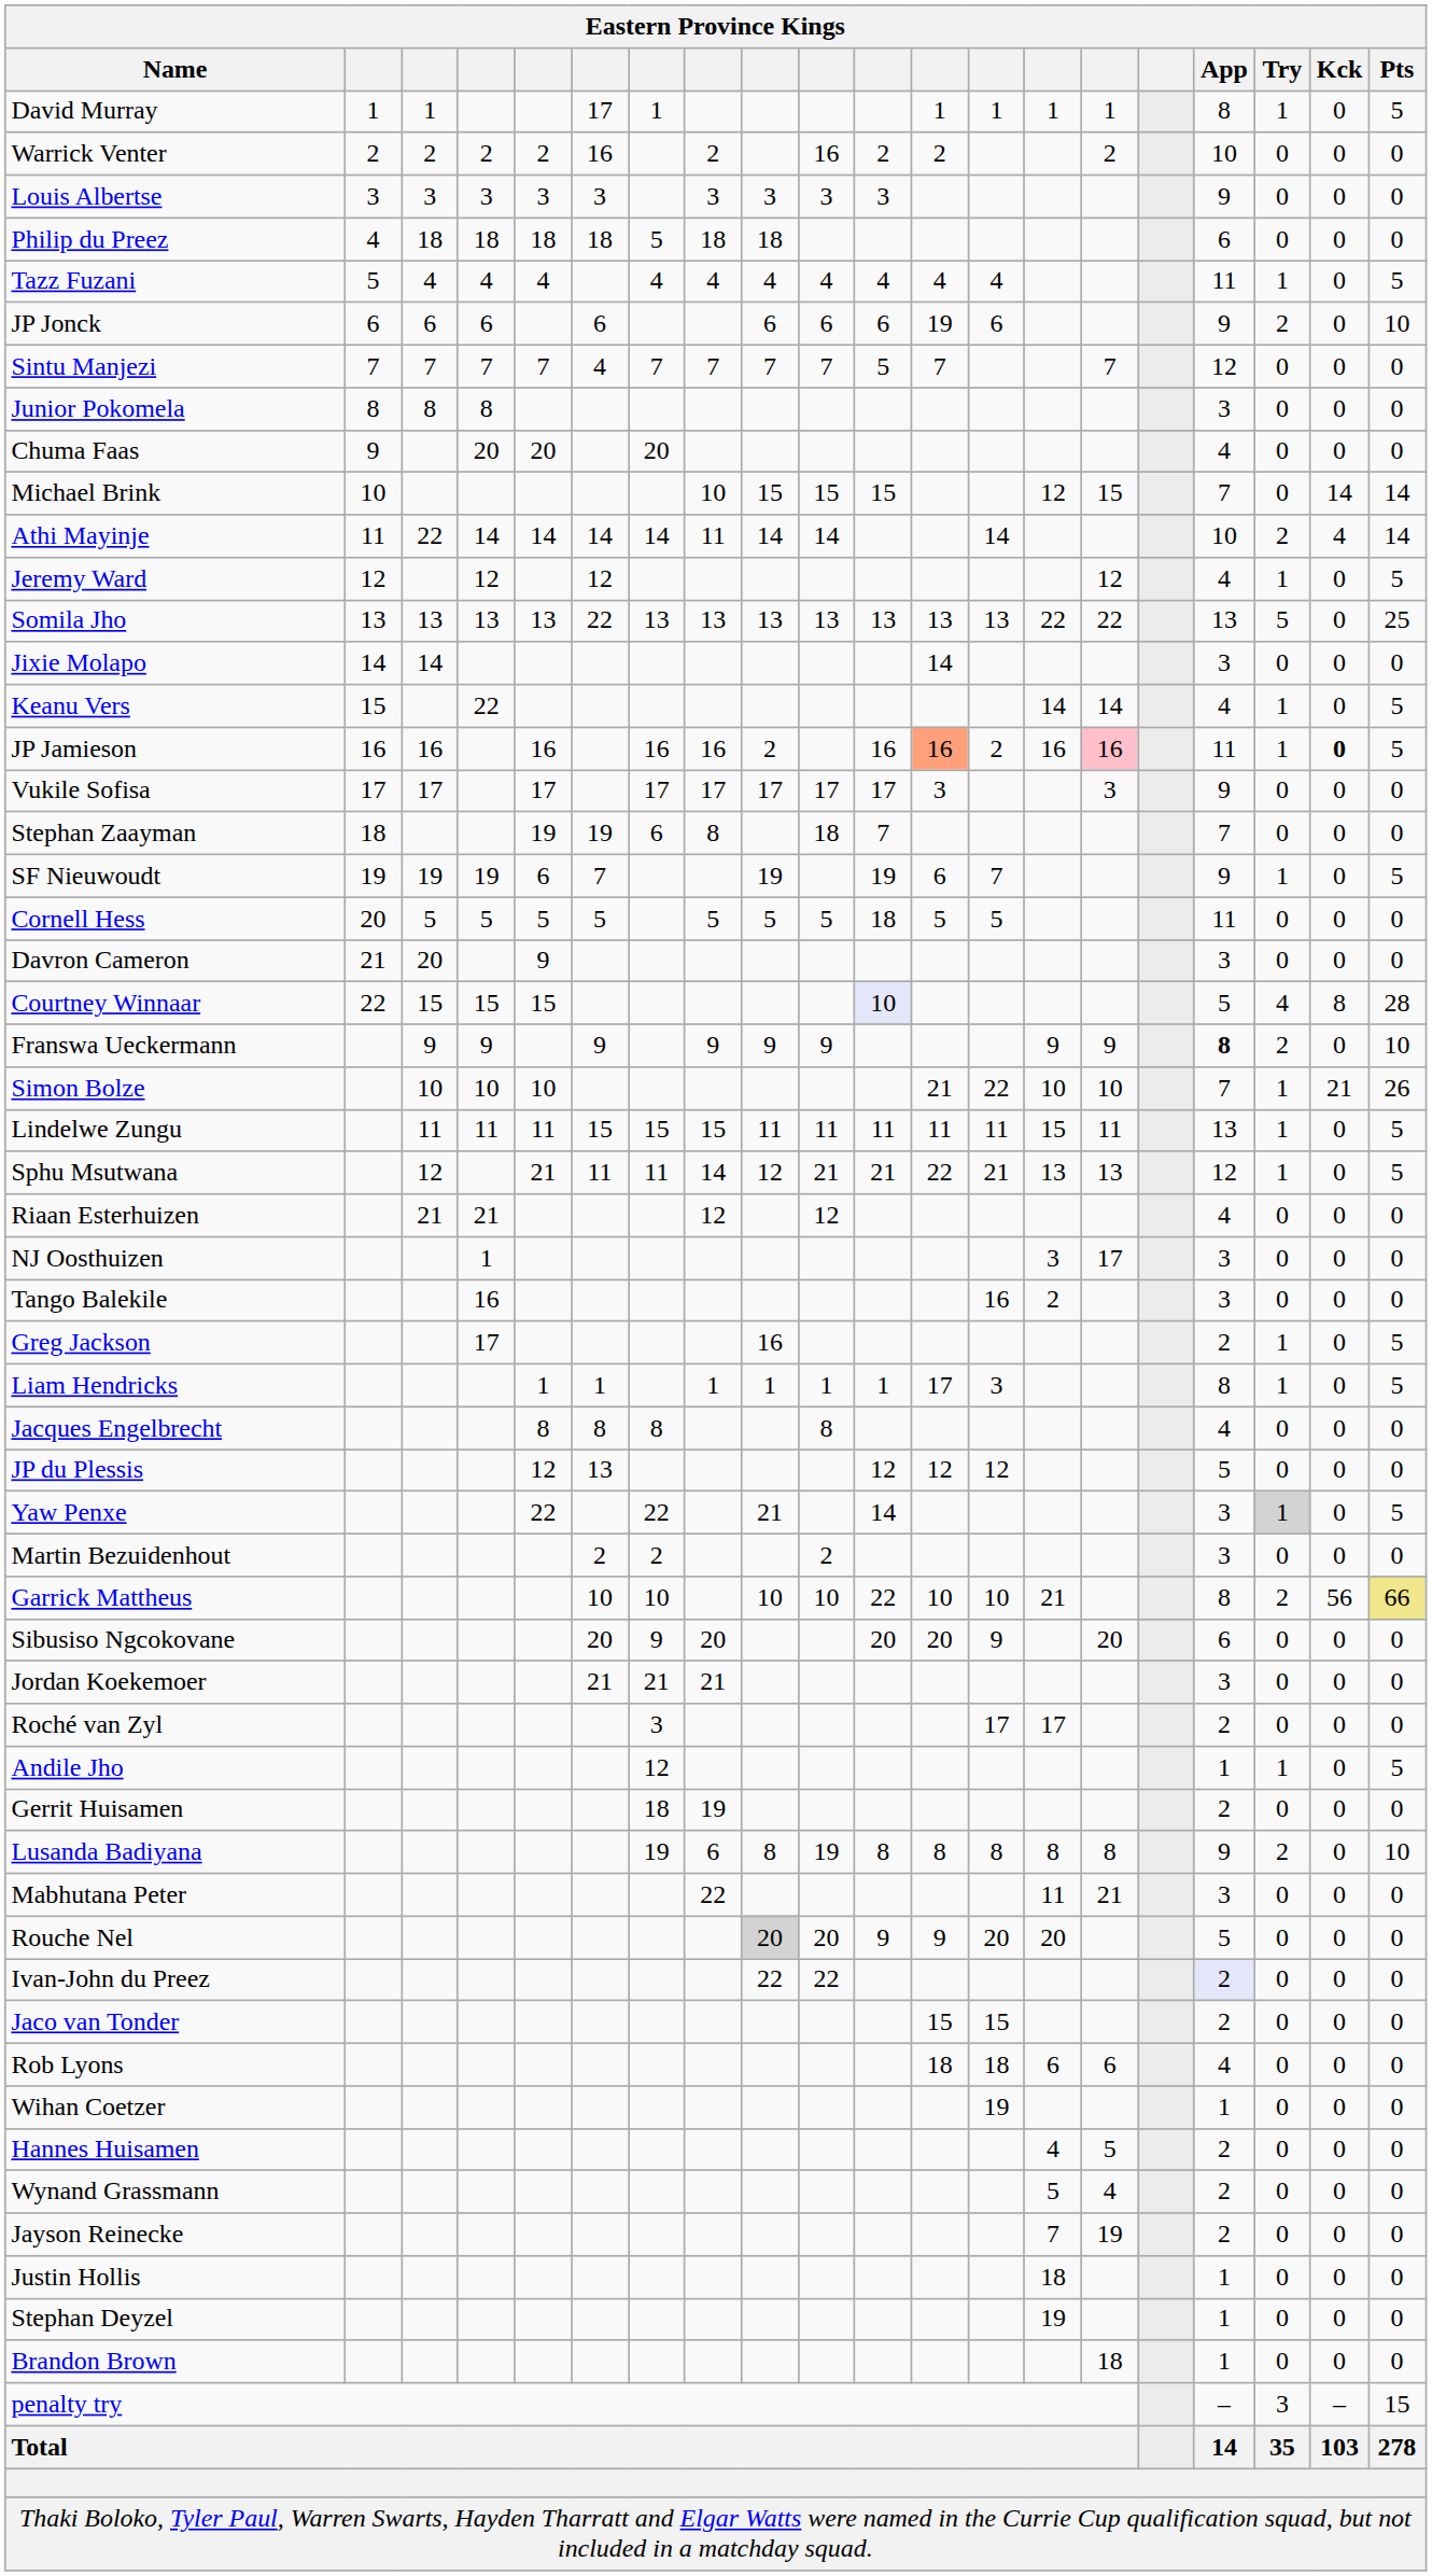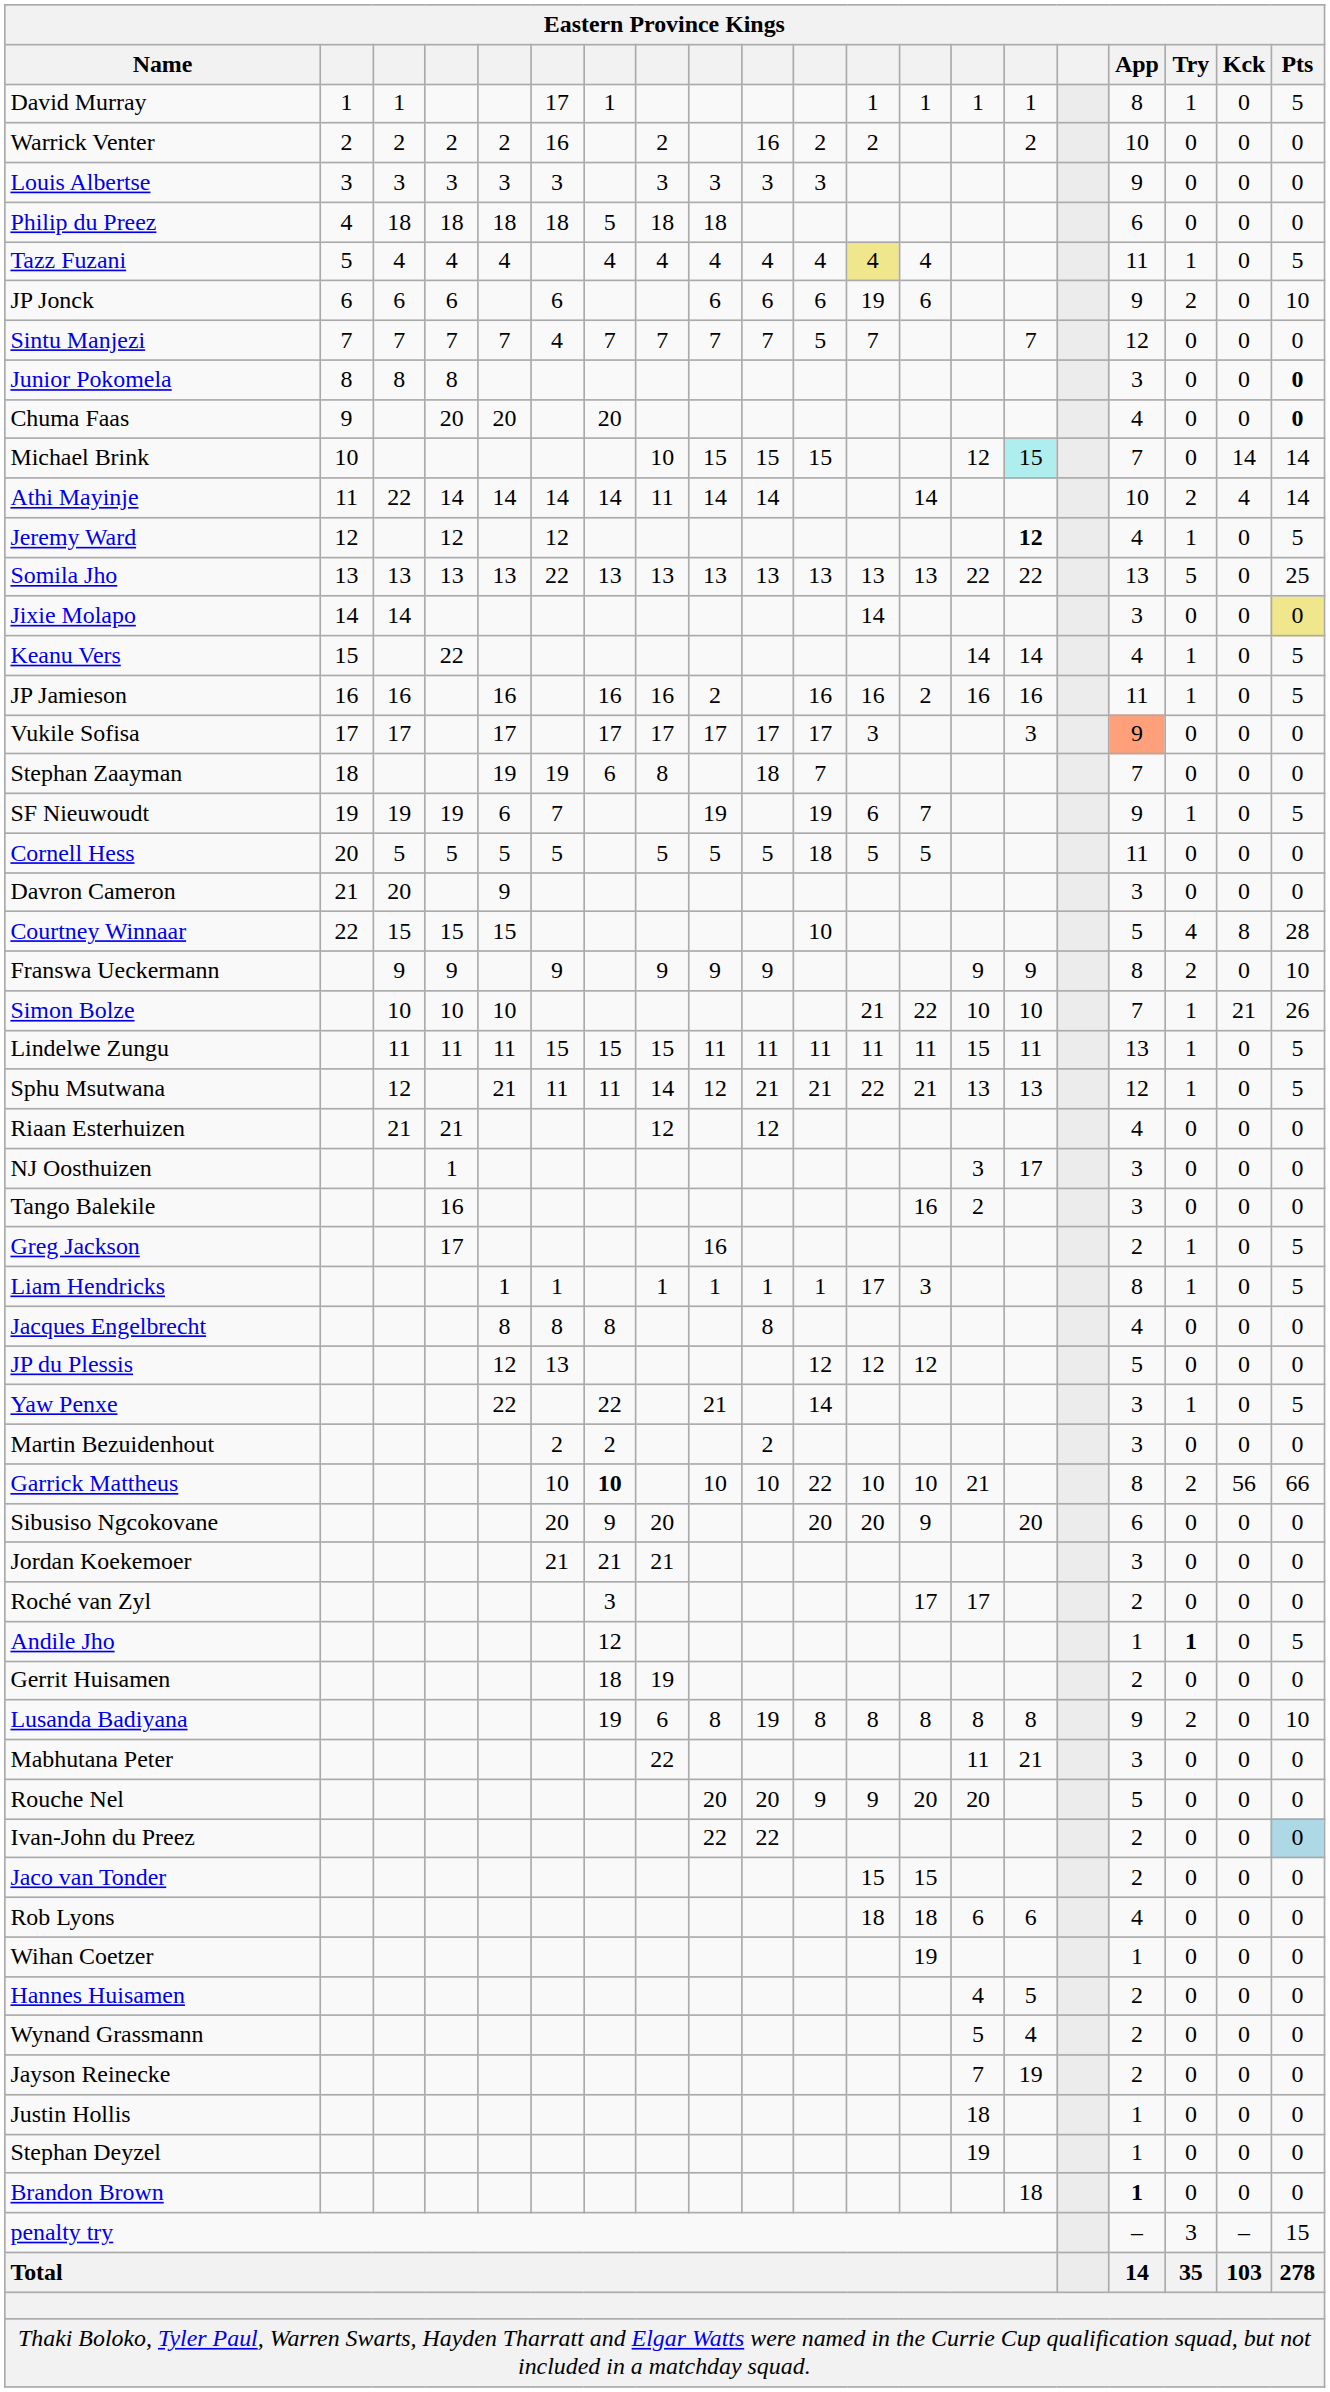Tazz Fuzani | column 12: no background -> khaki background
Junior Pokomela | Pts: normal -> bold
Chuma Faas | Pts: normal -> bold
Michael Brink | column 15: no background -> paleturquoise background
Jeremy Ward | column 15: normal -> bold
Jixie Molapo | Pts: no background -> khaki background
JP Jamieson | column 12: lightsalmon background -> no background
JP Jamieson | column 15: pink background -> no background
JP Jamieson | Kck: bold -> normal
Vukile Sofisa | App: no background -> lightsalmon background
Courtney Winnaar | column 11: lavender background -> no background
Franswa Ueckermann | App: bold -> normal
Yaw Penxe | Try: lightgrey background -> no background
Garrick Mattheus | column 7: normal -> bold
Garrick Mattheus | Pts: khaki background -> no background
Andile Jho | Try: normal -> bold
Rouche Nel | column 9: lightgrey background -> no background
Ivan-John du Preez | App: lavender background -> no background
Ivan-John du Preez | Pts: no background -> lightblue background
Brandon Brown | App: normal -> bold
